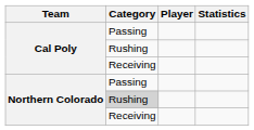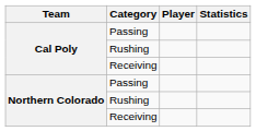Northern Colorado / Rushing | Category: lightgrey background -> no background
